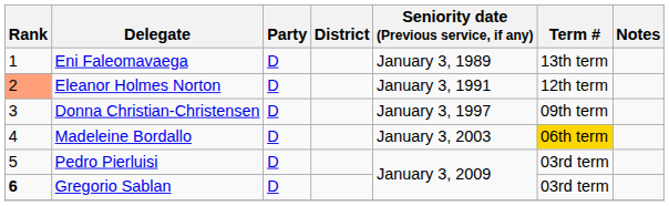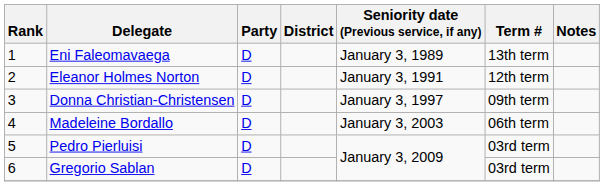Eleanor Holmes Norton | Rank: lightsalmon background -> no background
Madeleine Bordallo | Term #: gold background -> no background
Gregorio Sablan | Rank: bold -> normal
